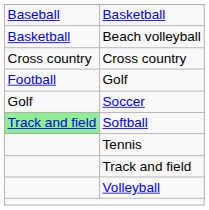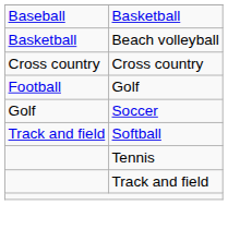Softball | column 1: lightgreen background -> no background
- row: Volleyball
